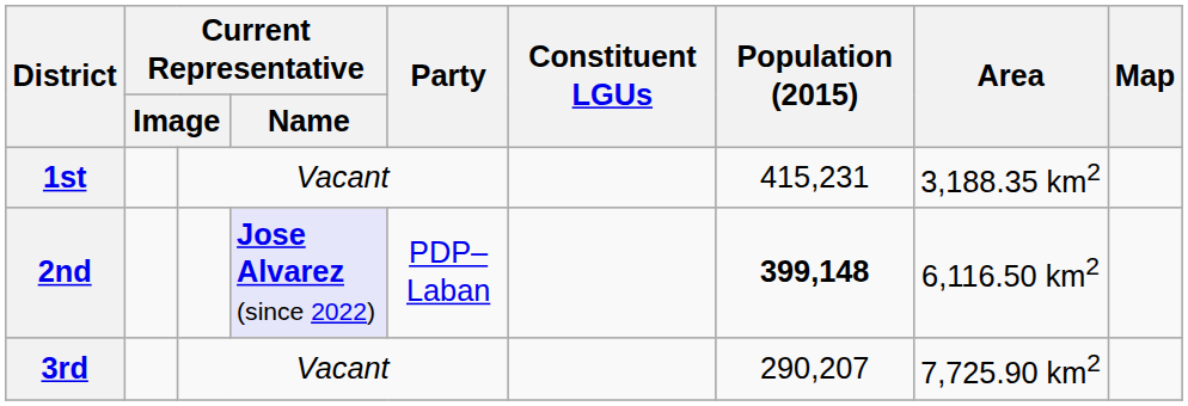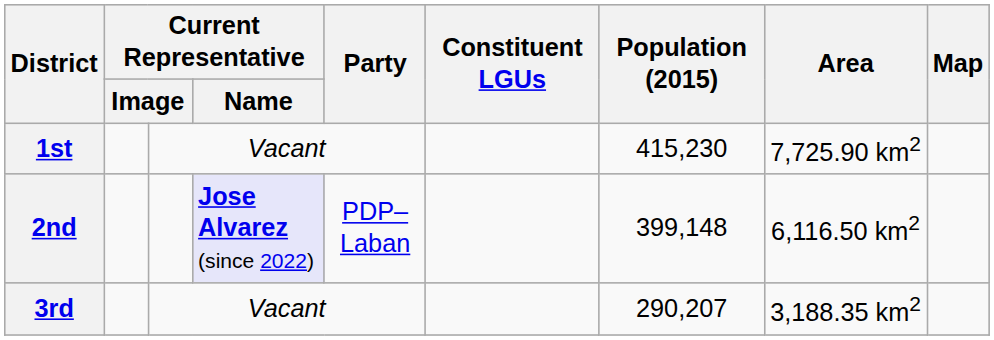1st | Population (2015): 415,231 -> 415,230
1st | Area: 3,188.35 km2 -> 7,725.90 km2
2nd | Population (2015): bold -> normal
3rd | Area: 7,725.90 km2 -> 3,188.35 km2
